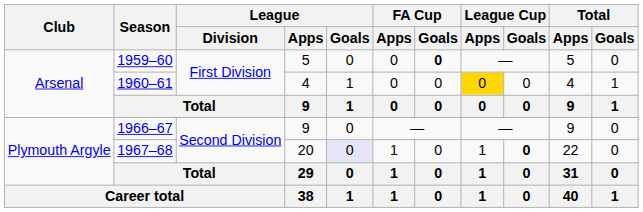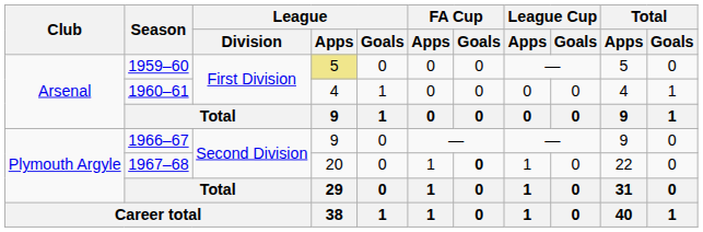1959–60 | League / Apps: no background -> khaki background
1959–60 | FA Cup / Goals: bold -> normal
1960–61 | League Cup / Apps: gold background -> no background
1967–68 | League / Goals: lavender background -> no background
1967–68 | FA Cup / Goals: normal -> bold
1967–68 | League Cup / Goals: bold -> normal
